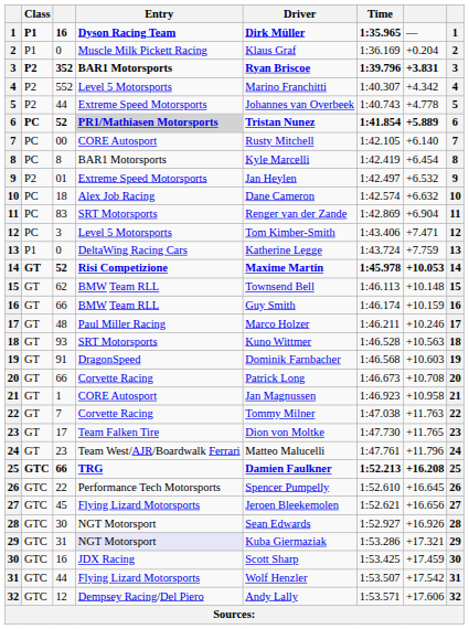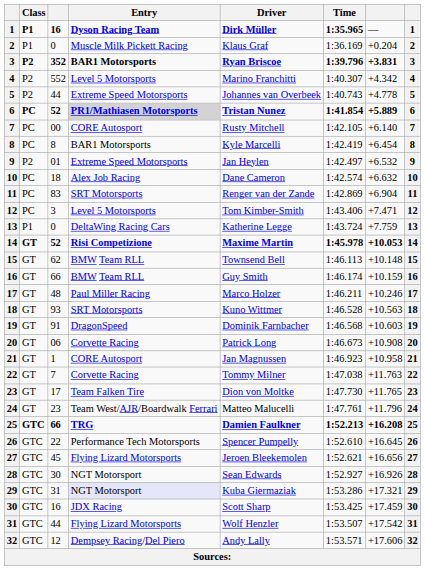row 21 | column 3: 66 -> 06
row 21 | column 7: +10.708 -> +10.908
